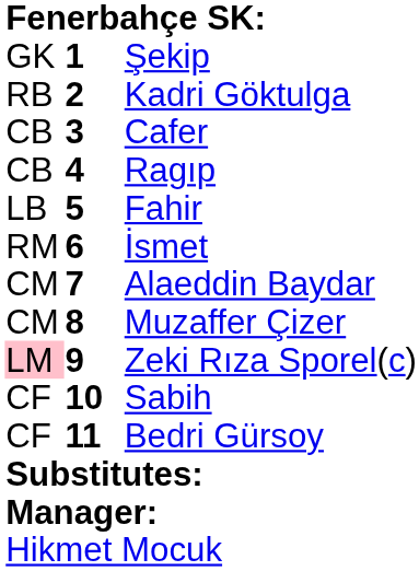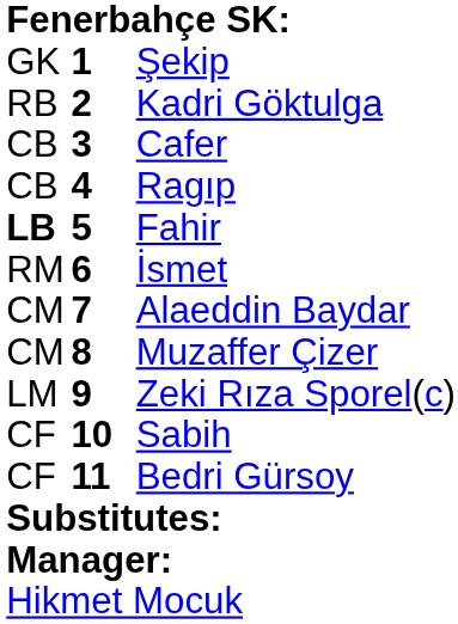Fahir | column 1: normal -> bold
Zeki Rıza Sporel(c) | column 1: pink background -> no background
